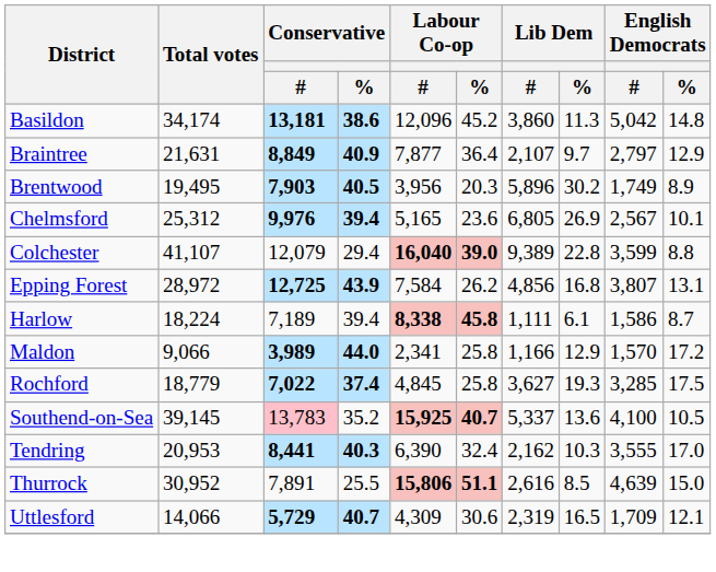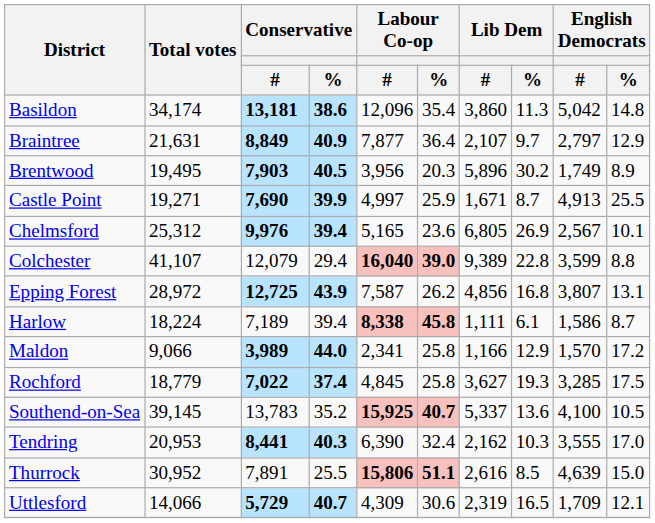Basildon | Labour Co-op / %: 45.2 -> 35.4
+ row: Castle Point | 19,271 | 7,690 | 39.9 | 4,997 | 25.9 | 1,671 | 8.7 | 4,913 | 25.5
Epping Forest | Labour Co-op / #: 7,584 -> 7,587
Southend-on-Sea | Conservative / #: pink background -> no background
